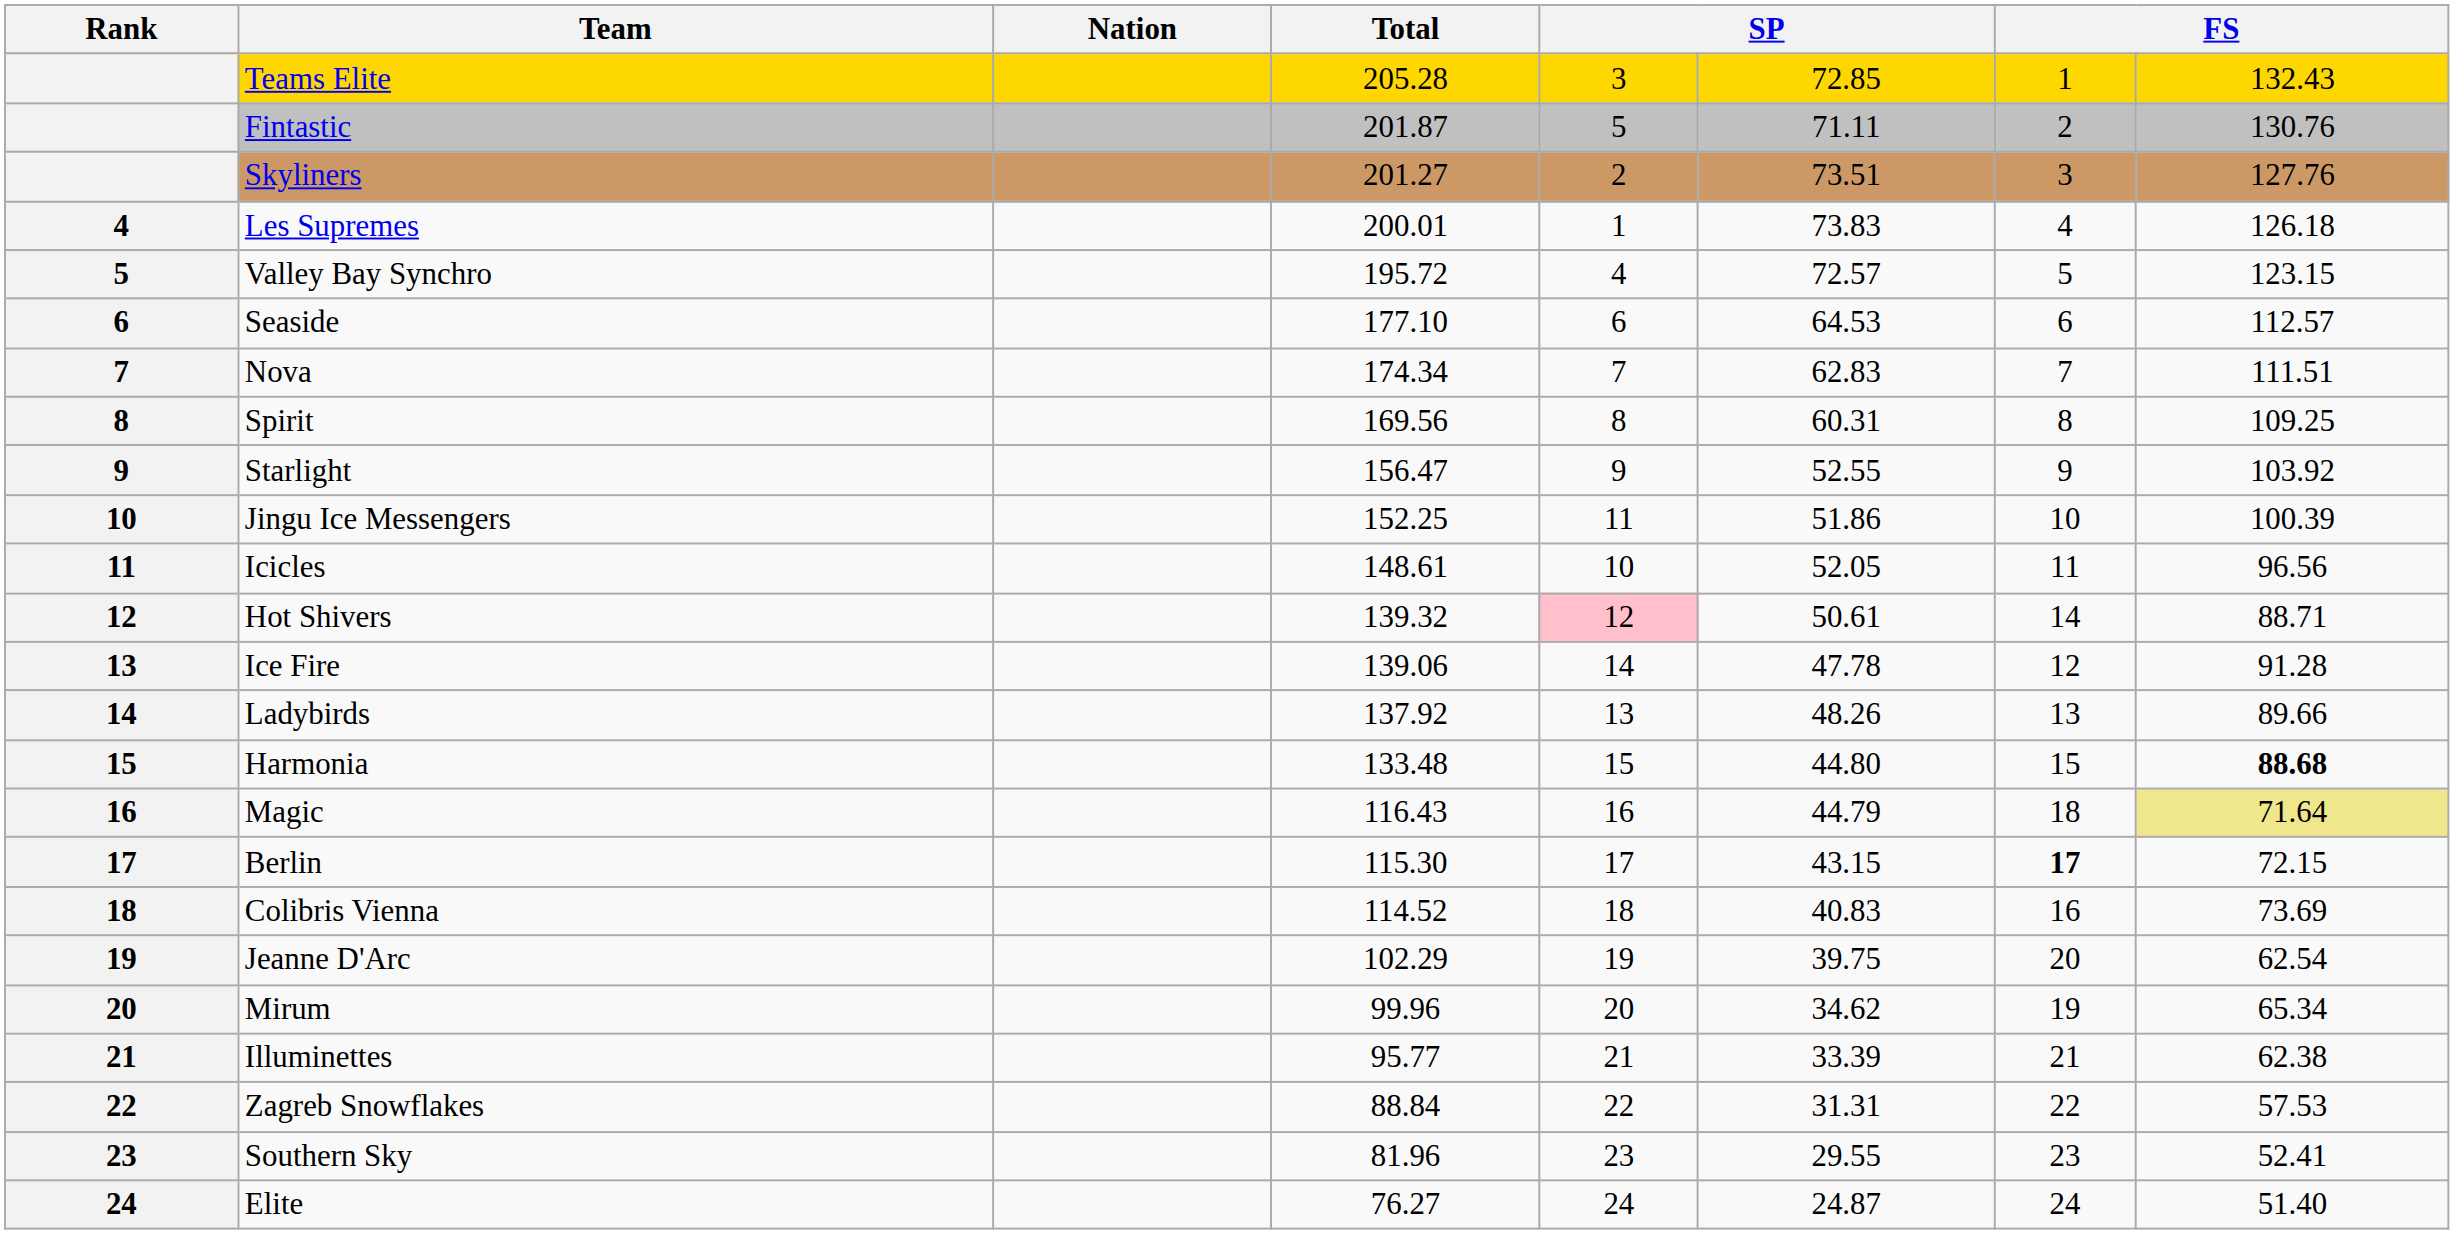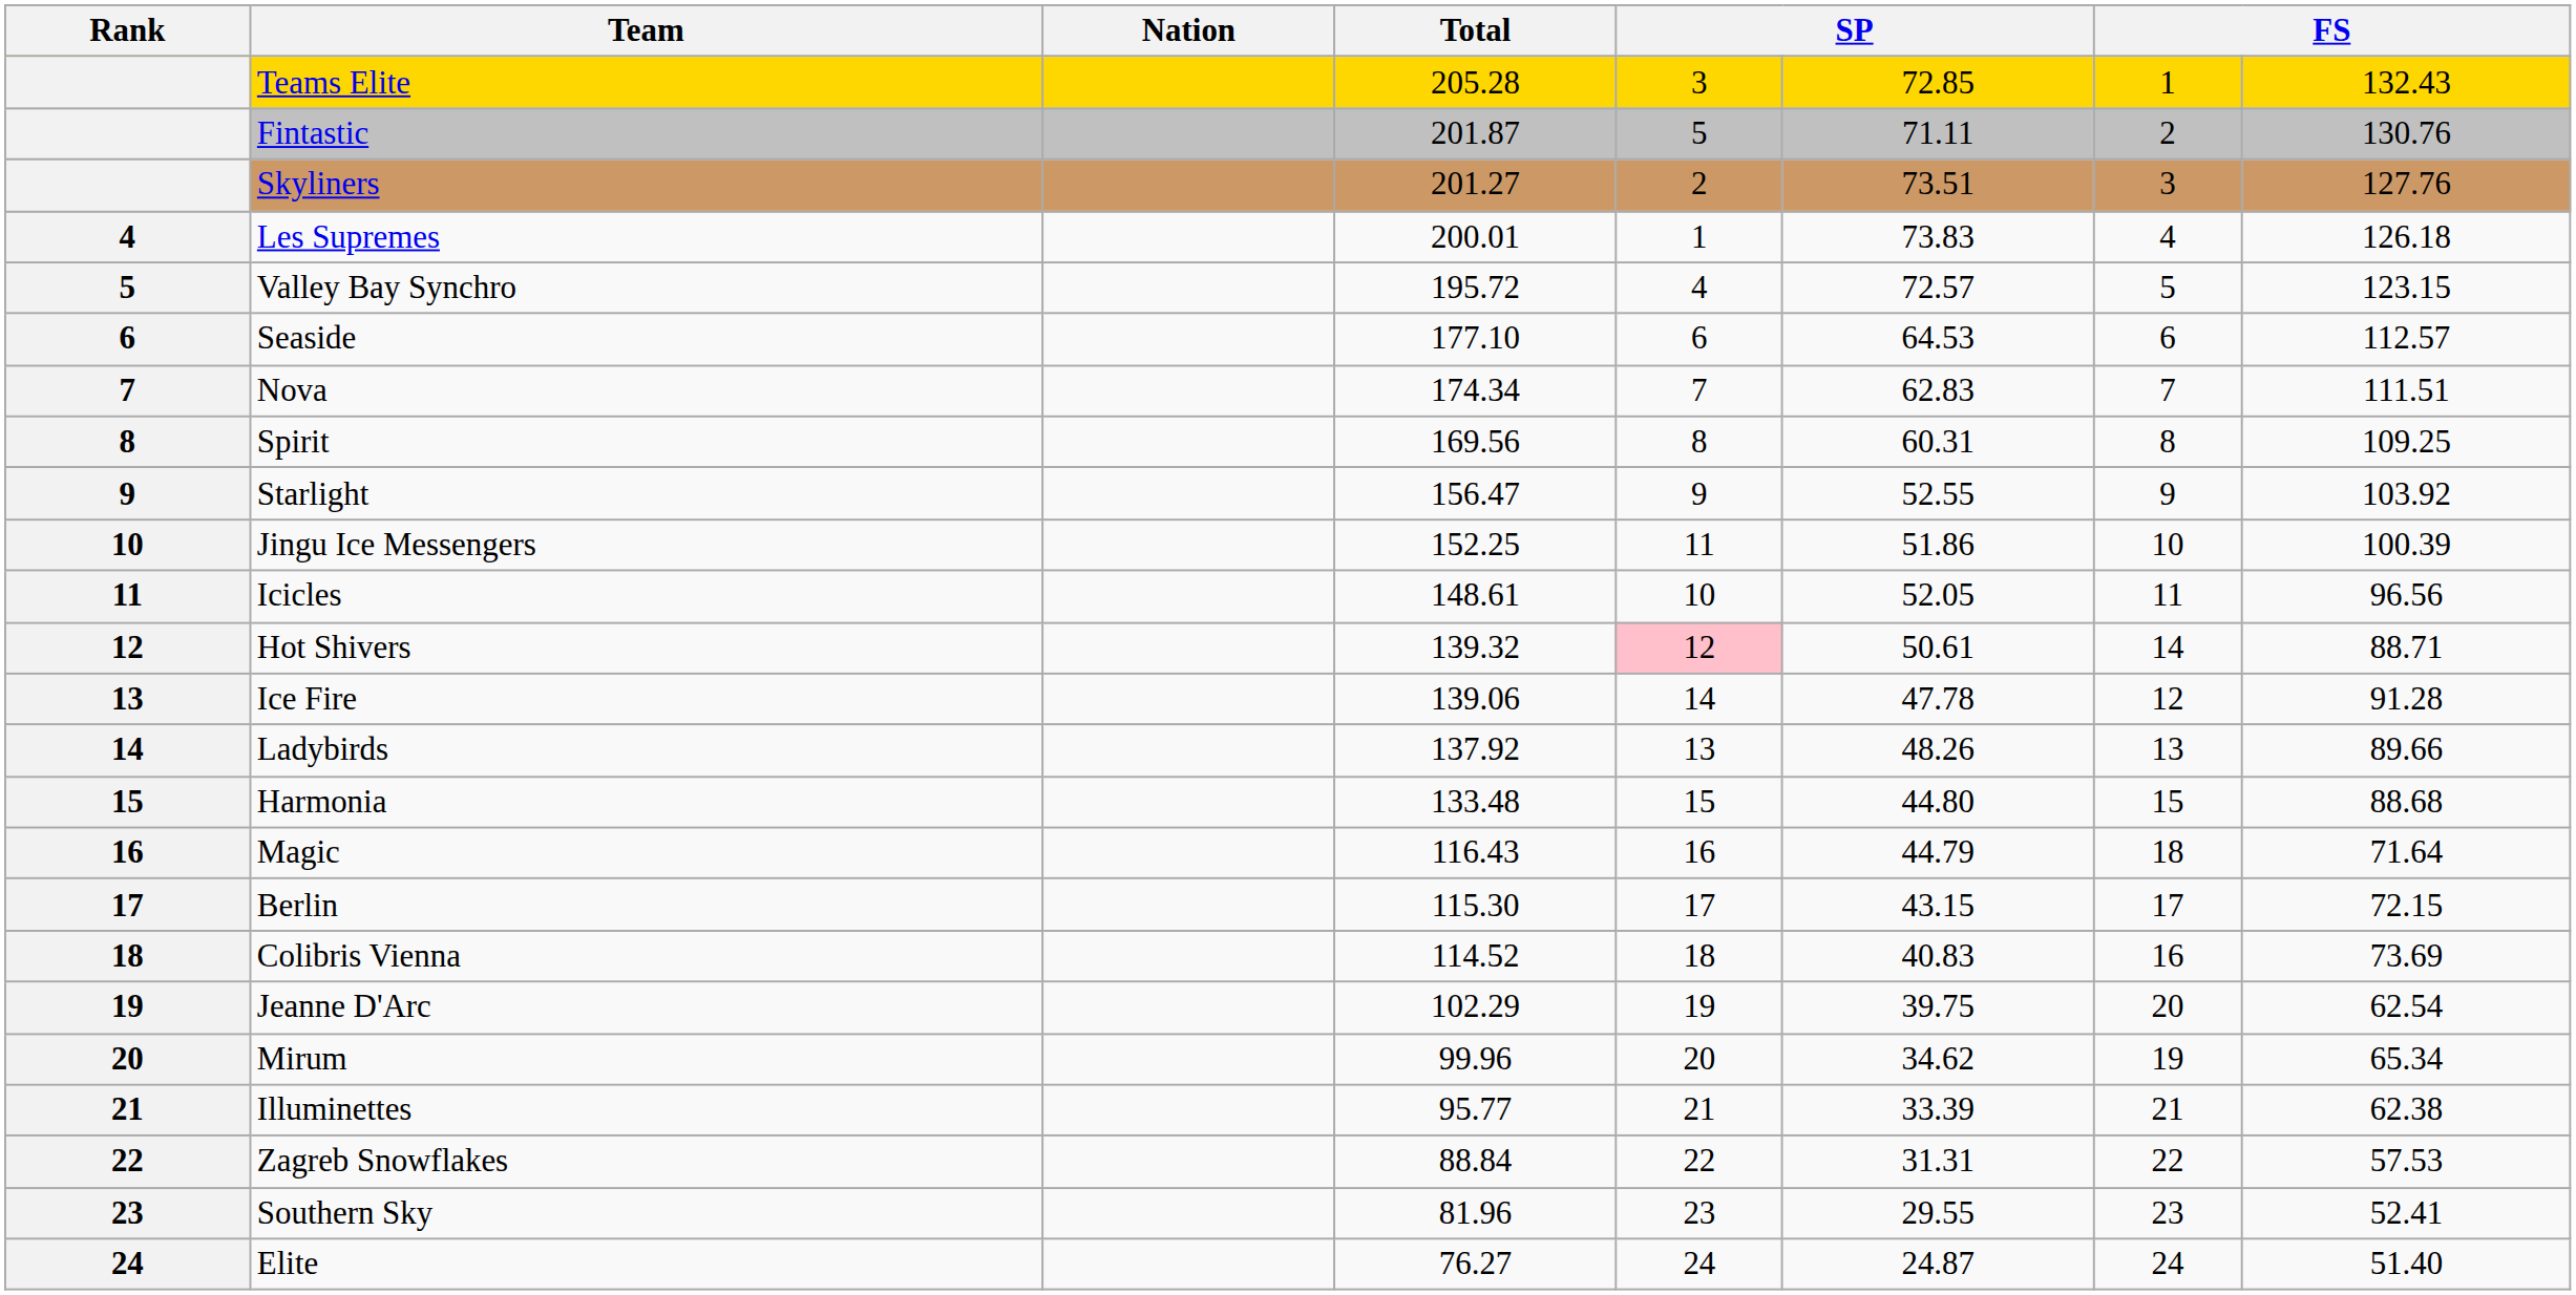Harmonia | column 8: bold -> normal
Magic | column 8: khaki background -> no background
Berlin | column 7: bold -> normal
